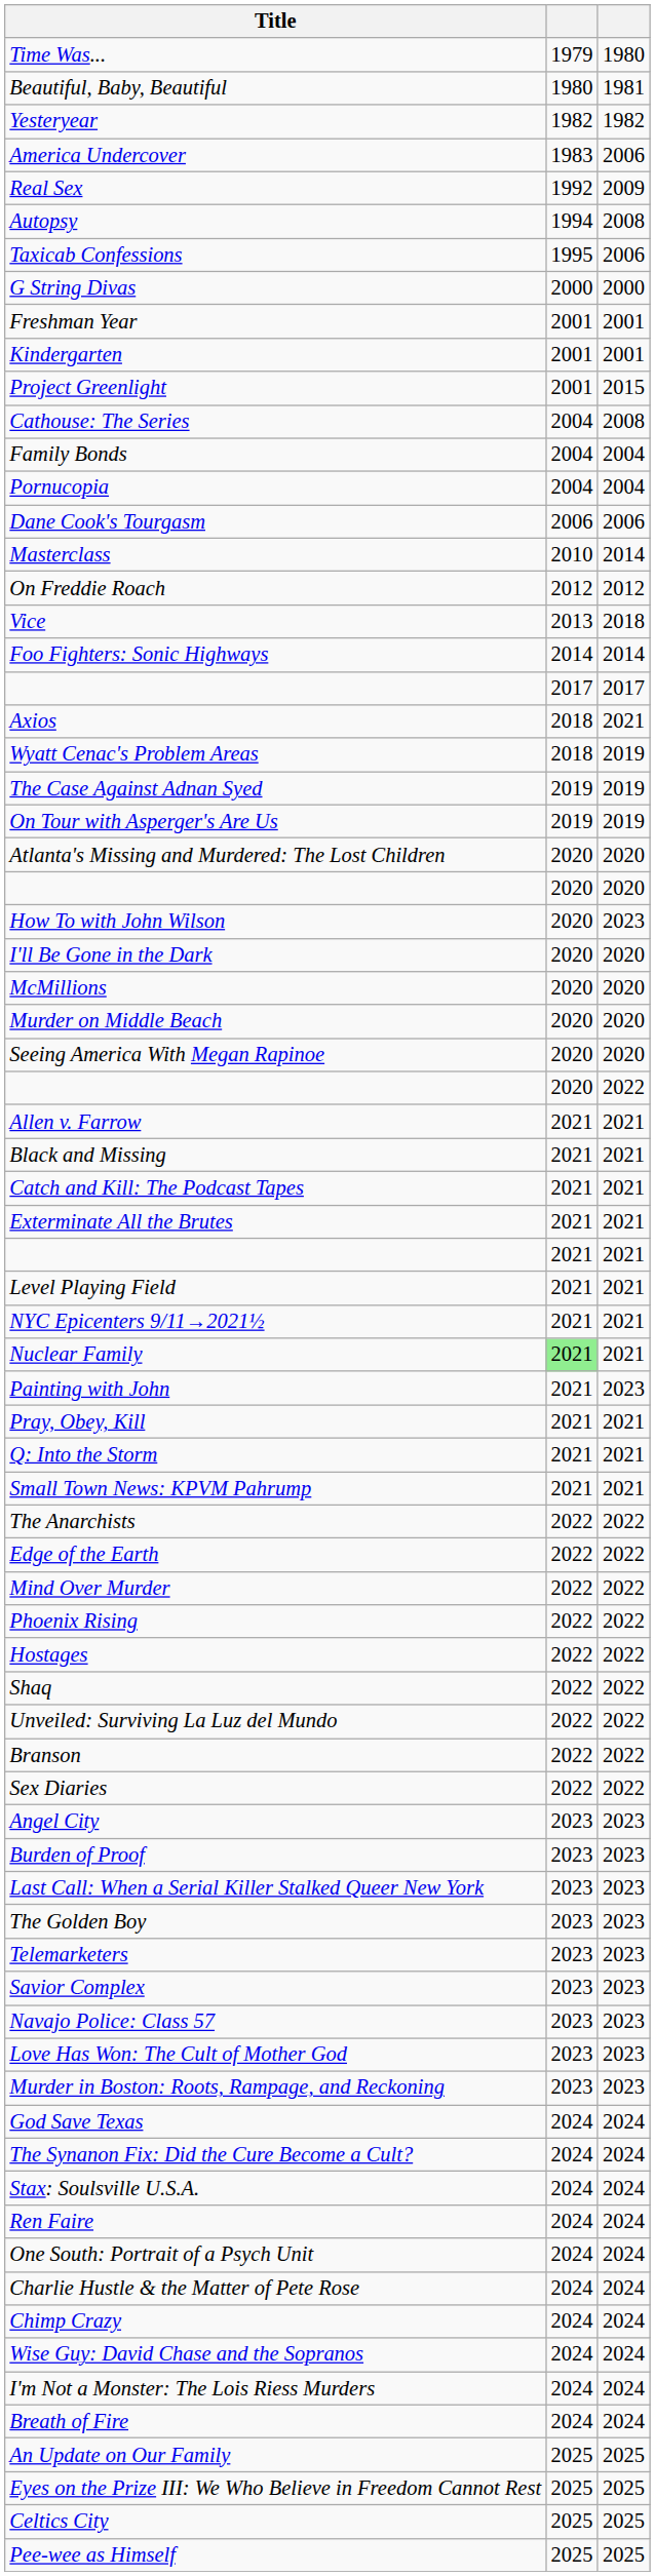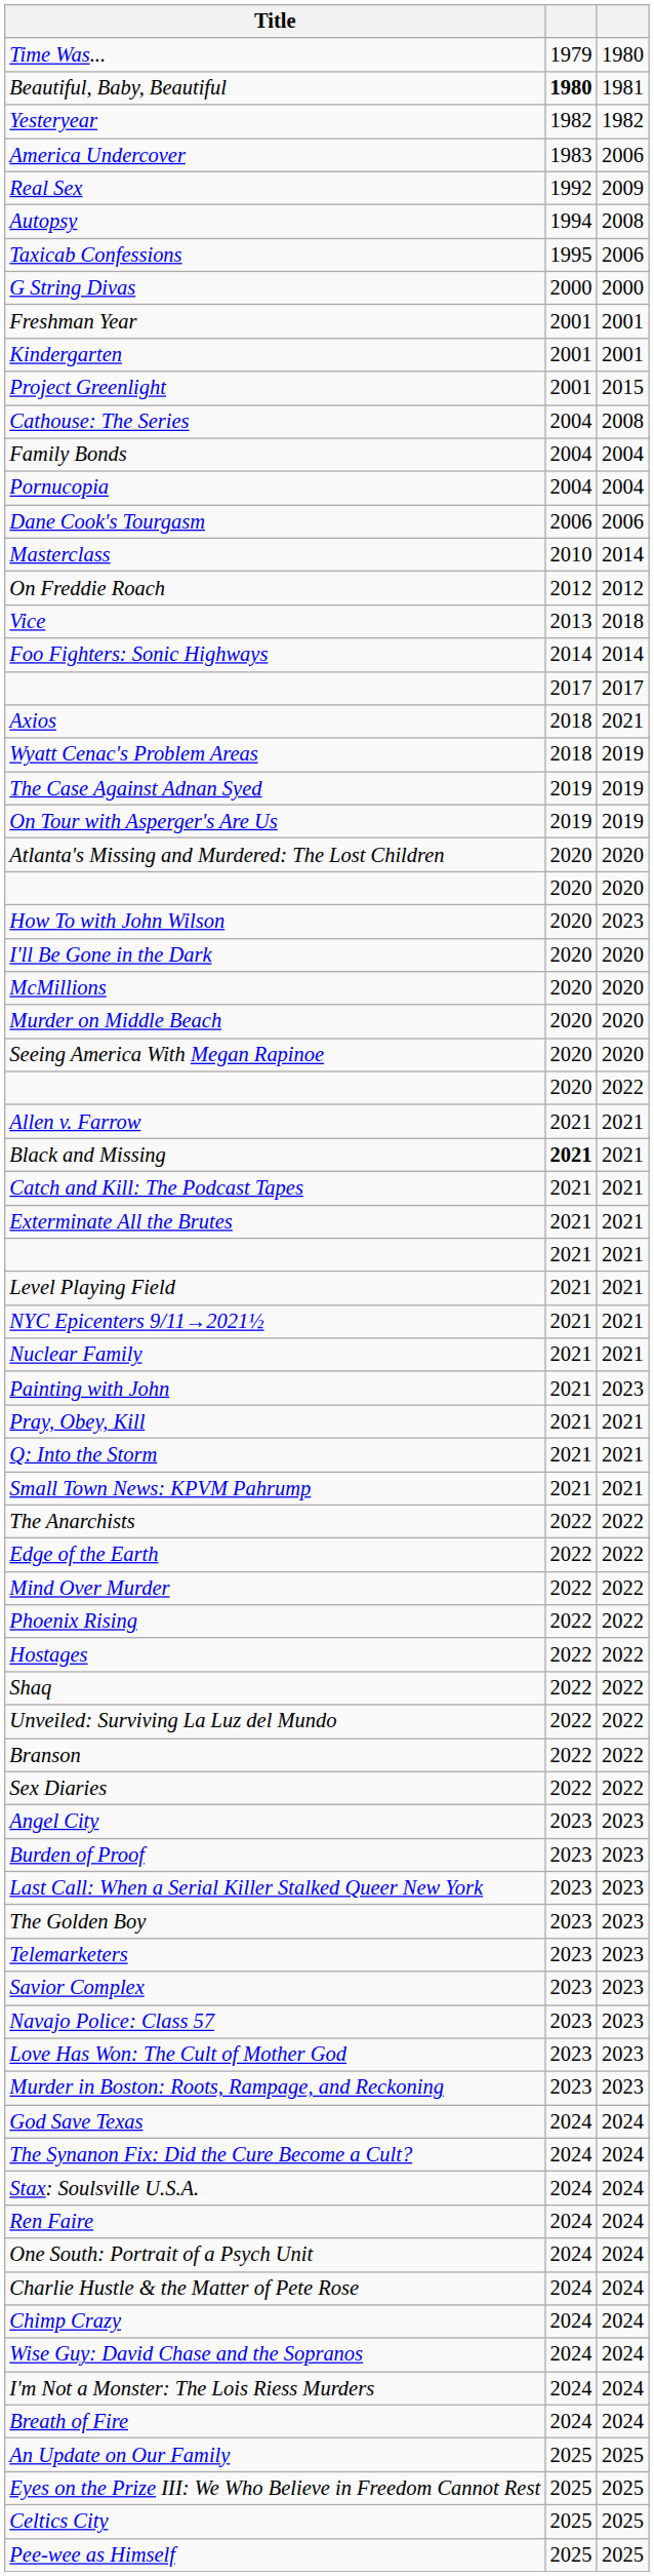Beautiful, Baby, Beautiful | column 2: normal -> bold
Black and Missing | column 2: normal -> bold
Nuclear Family | column 2: lightgreen background -> no background
